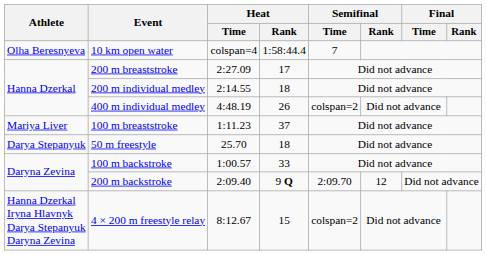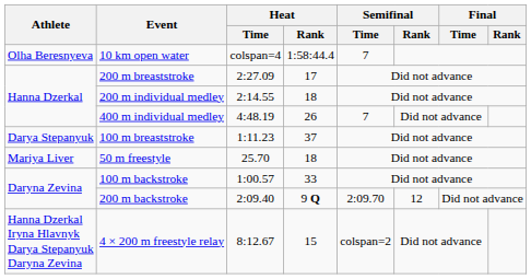400 m individual medley | Semifinal / Time: colspan=2 -> 7
100 m breaststroke | Athlete: Mariya Liver -> Darya Stepanyuk
50 m freestyle | Athlete: Darya Stepanyuk -> Mariya Liver
